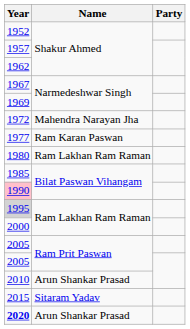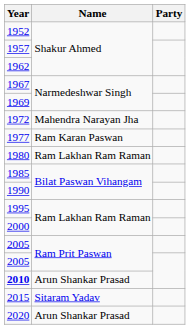1990 | Year: pink background -> no background
1995 | Year: lightgrey background -> no background
2010 | Year: normal -> bold
2020 | Year: bold -> normal
